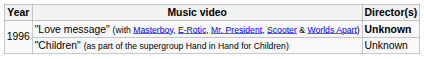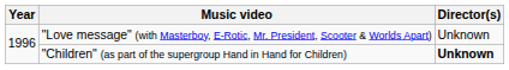row 2 | Director(s): bold -> normal
row 3 | Director(s): normal -> bold
